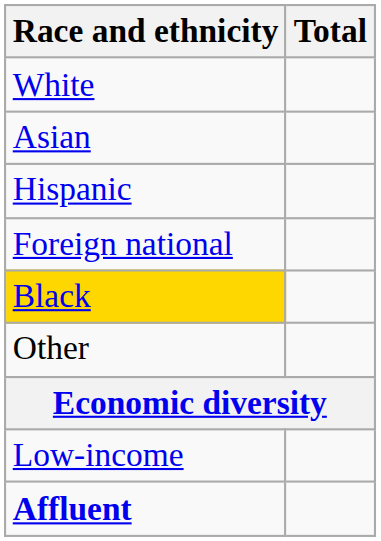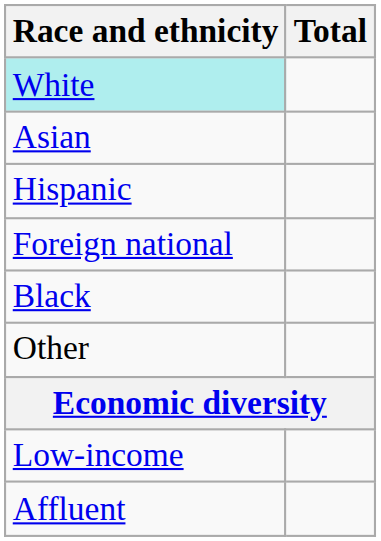White | Race and ethnicity: no background -> paleturquoise background
Black | Race and ethnicity: gold background -> no background
Affluent | Race and ethnicity: bold -> normal
